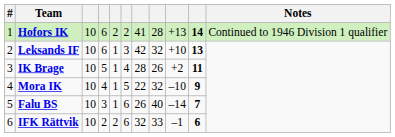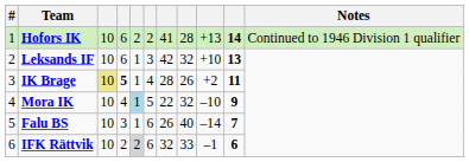IK Brage | column 3: no background -> khaki background
IK Brage | column 4: normal -> bold
Mora IK | column 5: no background -> lightblue background
IFK Rättvik | column 5: no background -> lightgrey background
